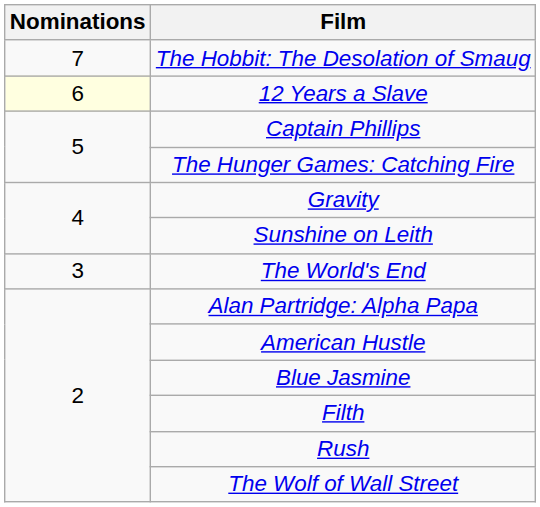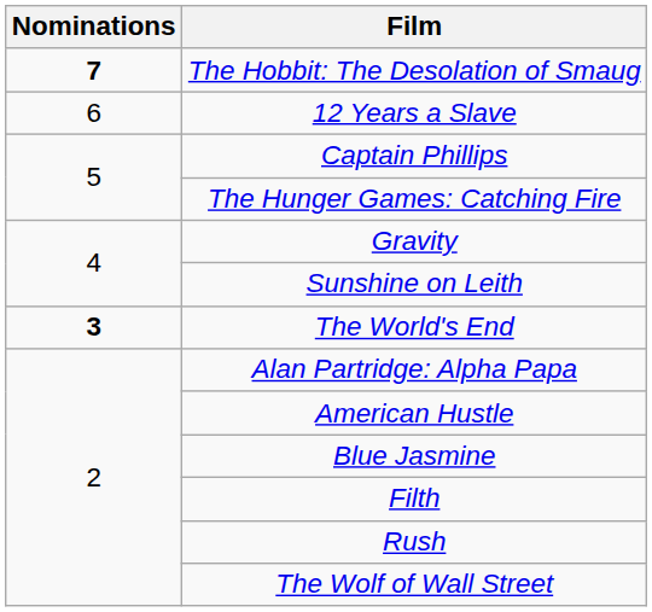The Hobbit: The Desolation of Smaug | Nominations: normal -> bold
12 Years a Slave | Nominations: lightyellow background -> no background
The World's End | Nominations: normal -> bold
